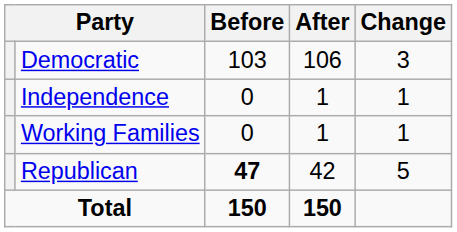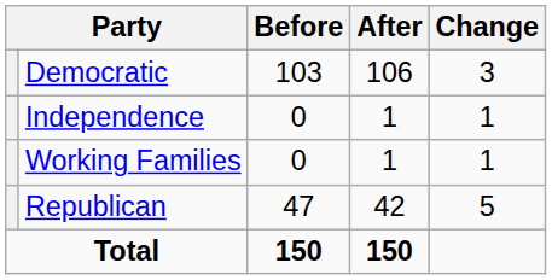Republican | Before: bold -> normal
